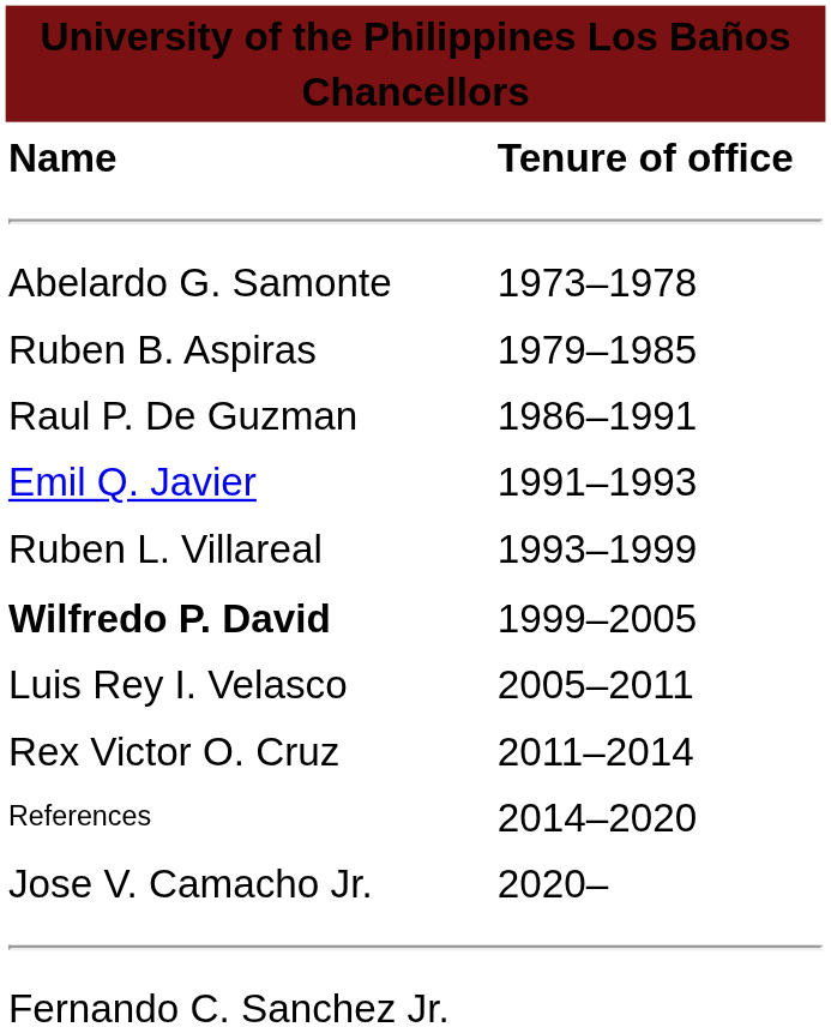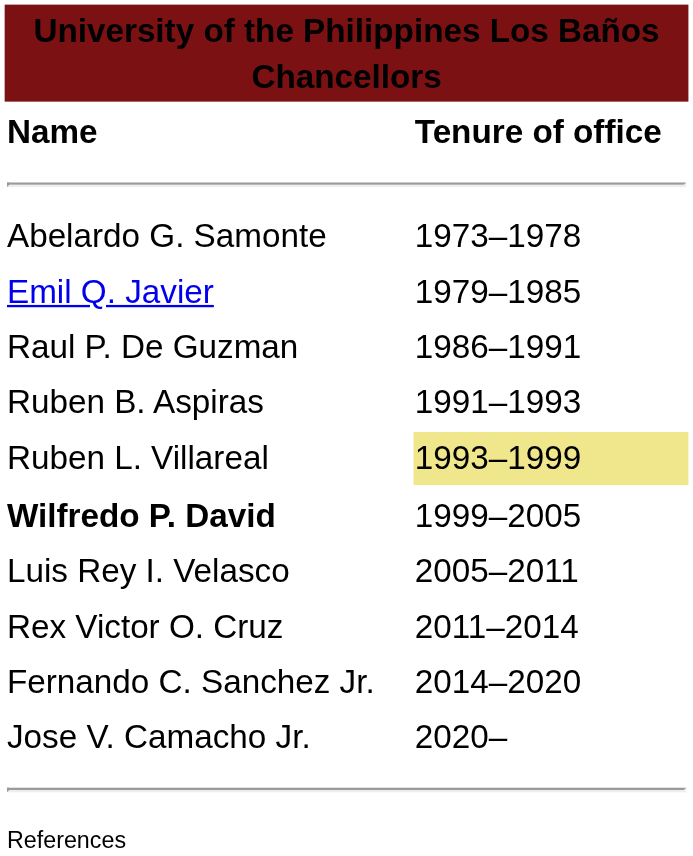row 4 | Name: Ruben B. Aspiras -> Emil Q. Javier
row 6 | Name: Emil Q. Javier -> Ruben B. Aspiras
row 7 | Tenure of office: no background -> khaki background
row 11 | Name: References -> Fernando C. Sanchez Jr.
row 13 | Name: Fernando C. Sanchez Jr. -> References
